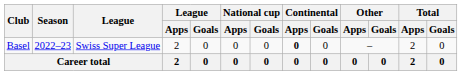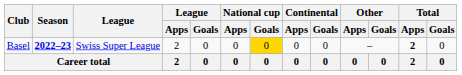Basel | Season: normal -> bold
Basel | National cup / Goals: no background -> gold background
Basel | Continental / Apps: bold -> normal
Basel | Total / Apps: normal -> bold
